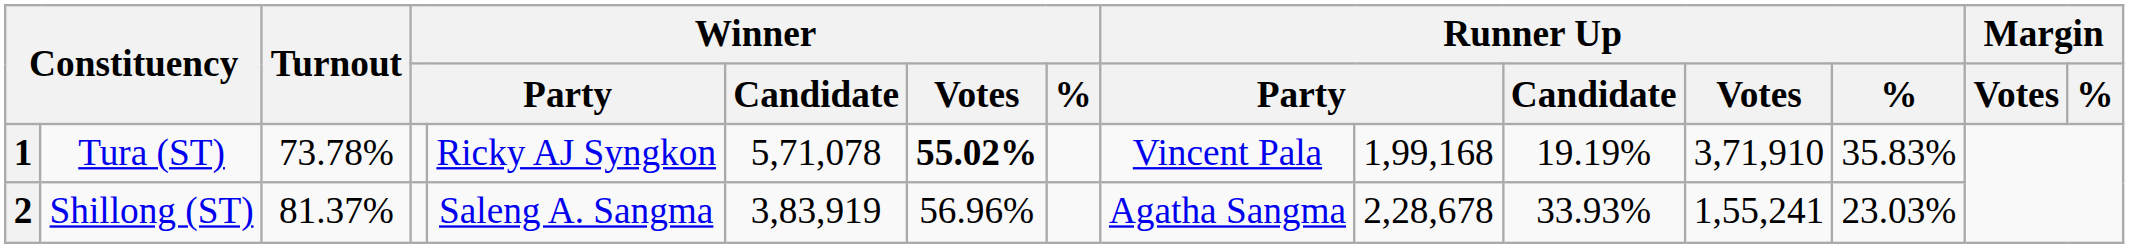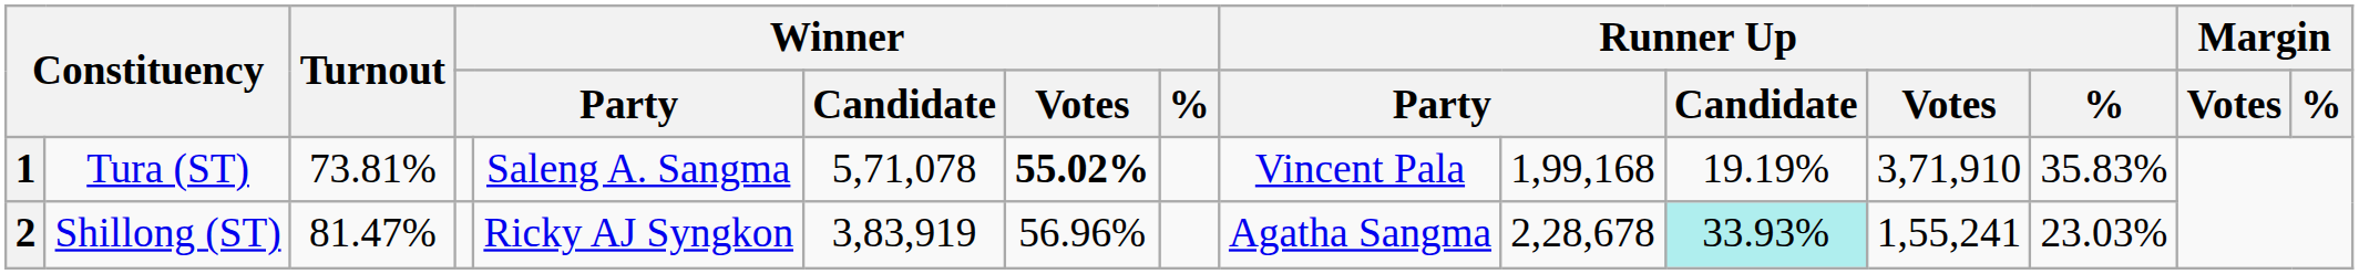1 | Turnout: 73.78% -> 73.81%
1 | column 5: Ricky AJ Syngkon -> Saleng A. Sangma
2 | Turnout: 81.37% -> 81.47%
2 | column 5: Saleng A. Sangma -> Ricky AJ Syngkon
2 | Runner Up / Candidate: no background -> paleturquoise background
